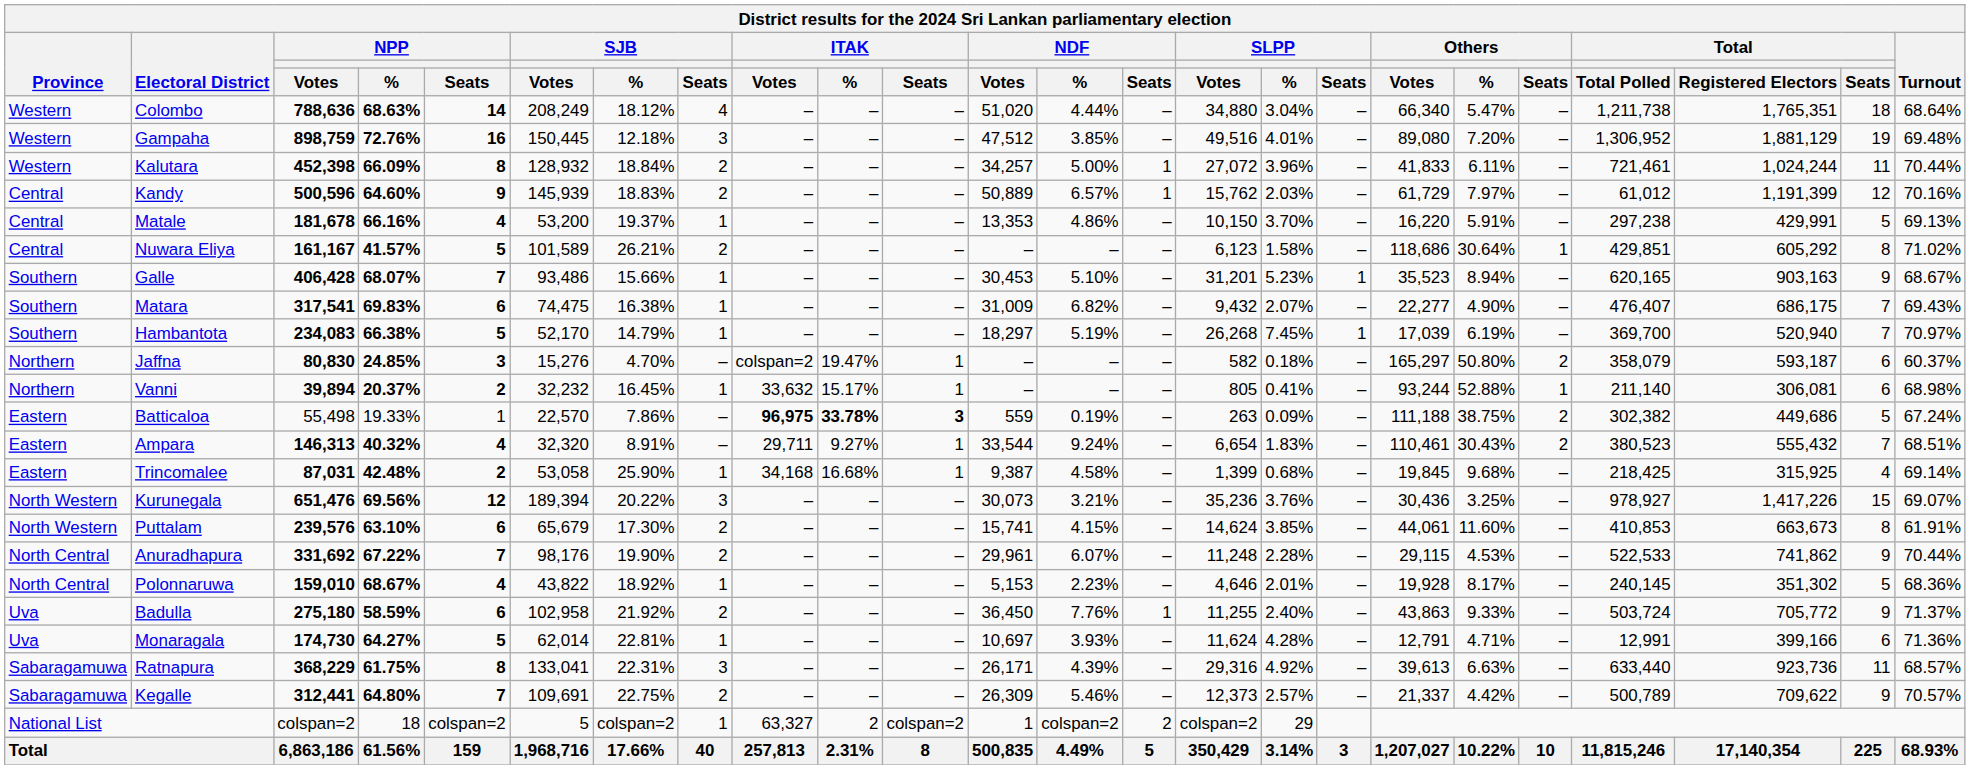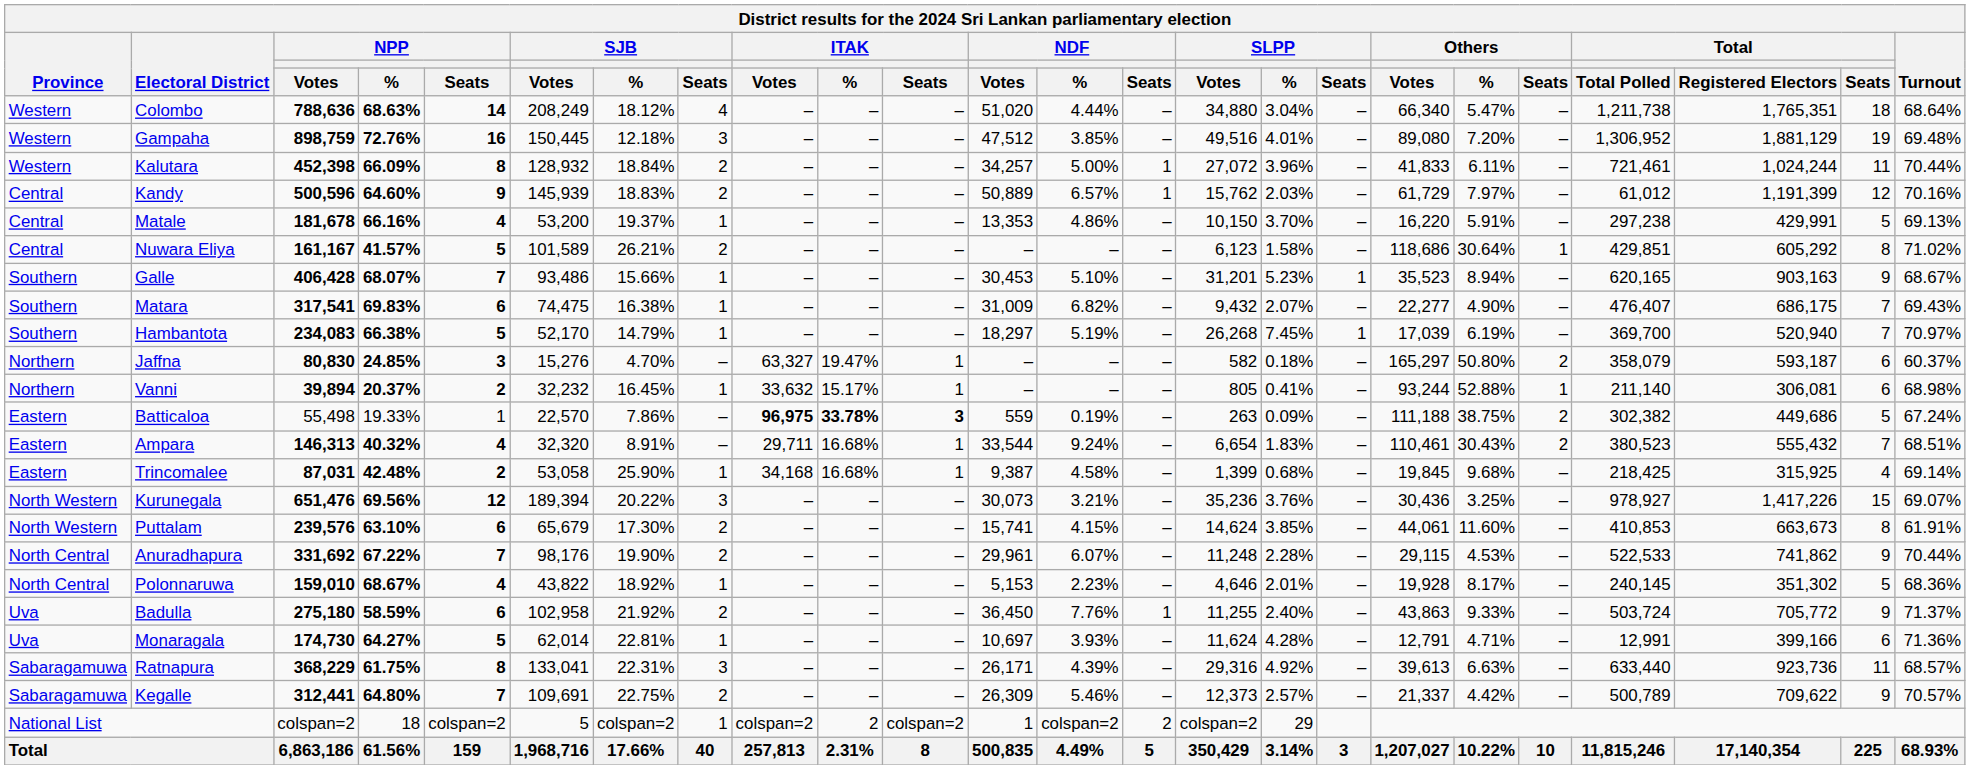Jaffna | ITAK / Votes: colspan=2 -> 63,327
Ampara | ITAK / %: 9.27% -> 16.68%
National List | ITAK / Votes: 63,327 -> colspan=2
